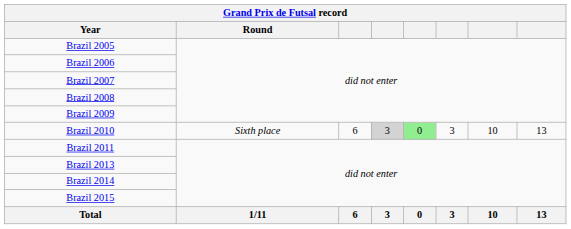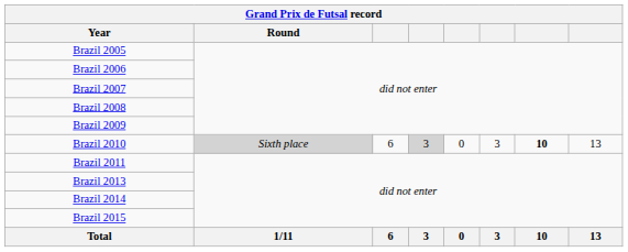Brazil 2010 | Round: no background -> lightgrey background
Brazil 2010 | column 5: lightgreen background -> no background
Brazil 2010 | column 7: normal -> bold
